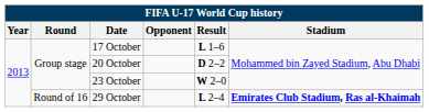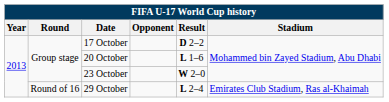17 October | Result: L 1–6 -> D 2–2
20 October | Result: D 2–2 -> L 1–6
29 October | Stadium: bold -> normal
